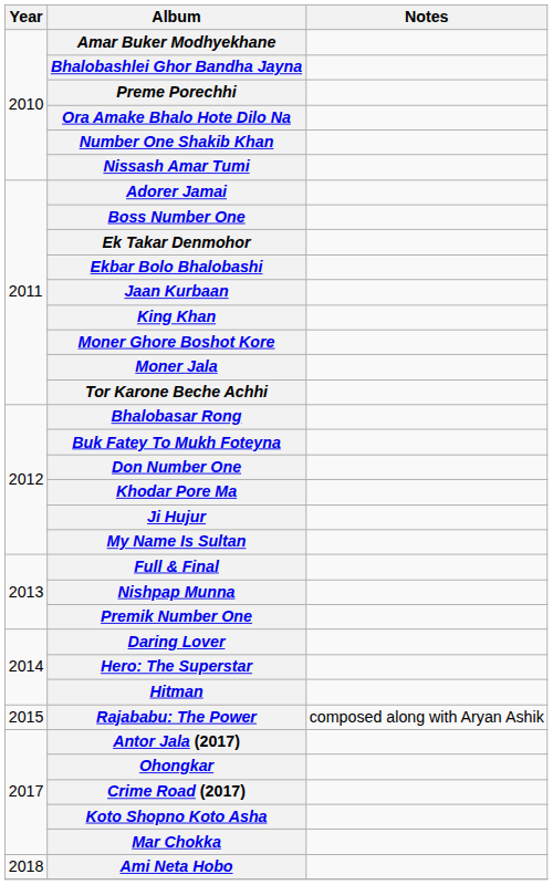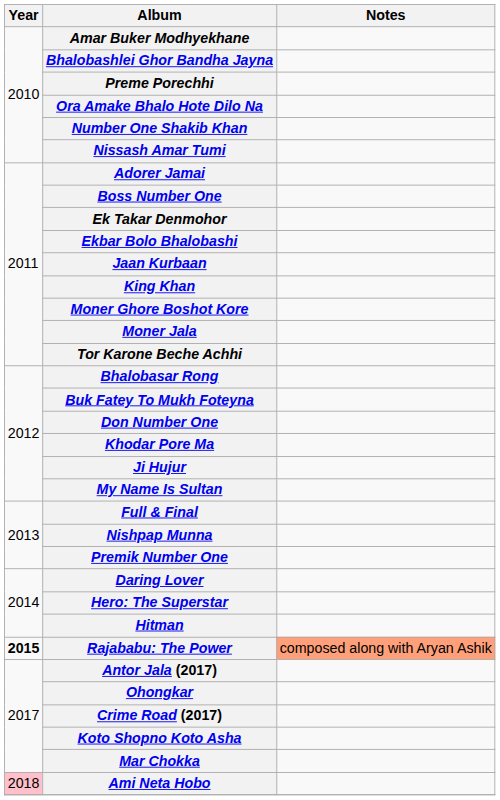Rajababu: The Power | Year: normal -> bold
Rajababu: The Power | Notes: no background -> lightsalmon background
Ami Neta Hobo | Year: no background -> pink background
